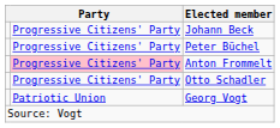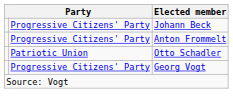- row: Progressive Citizens' Party | Peter Büchel
Anton Frommelt | column 2: pink background -> no background
Otto Schadler | column 2: Progressive Citizens' Party -> Patriotic Union
Georg Vogt | column 2: Patriotic Union -> Progressive Citizens' Party
